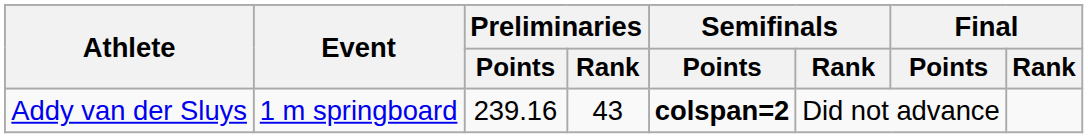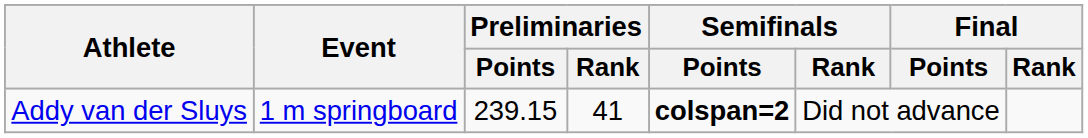Addy van der Sluys | Preliminaries / Points: 239.16 -> 239.15
Addy van der Sluys | Preliminaries / Rank: 43 -> 41
